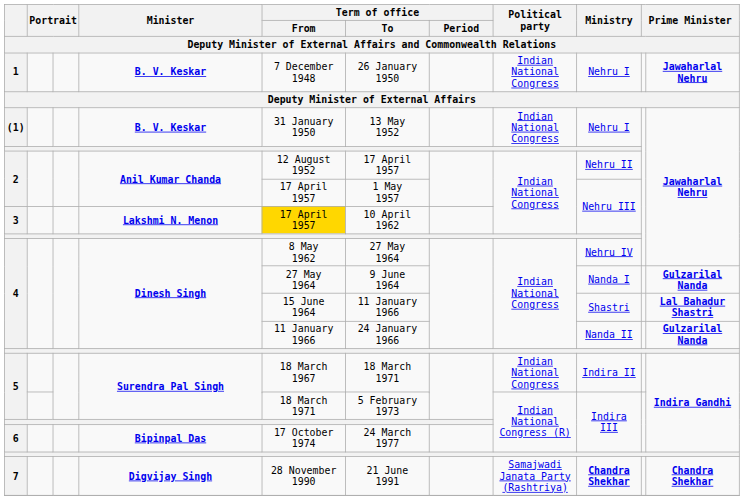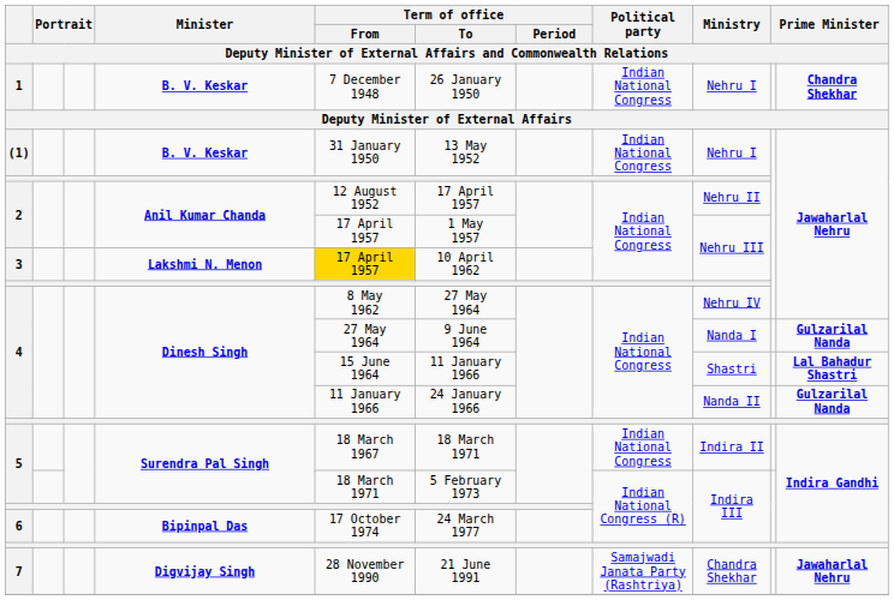1 | column 11: Jawaharlal Nehru -> Chandra Shekhar
7 | Ministry: bold -> normal
7 | column 11: Chandra Shekhar -> Jawaharlal Nehru
